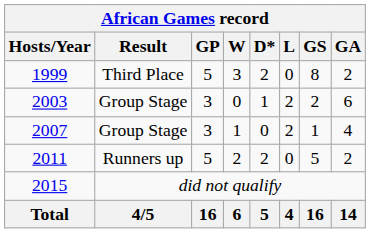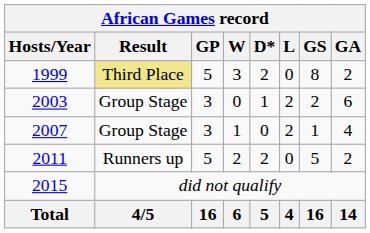1999 | Result: no background -> khaki background
